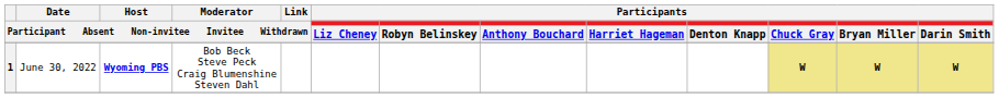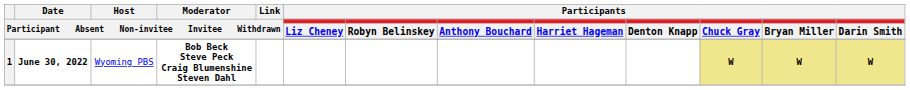1 | Date / Participant Absent Non-invitee Invitee Withdrawn: normal -> bold
1 | Host / Participant Absent Non-invitee Invitee Withdrawn: bold -> normal
1 | Moderator / Participant Absent Non-invitee Invitee Withdrawn: normal -> bold
